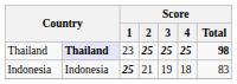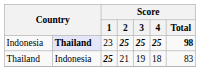row 3 | column 1: Thailand -> Indonesia
row 4 | column 1: Indonesia -> Thailand
